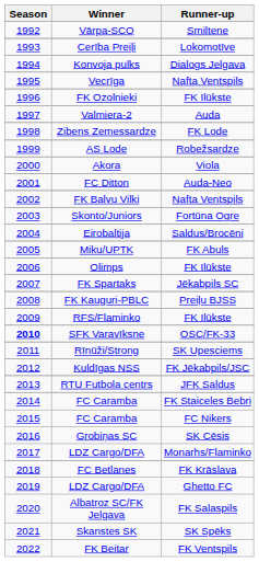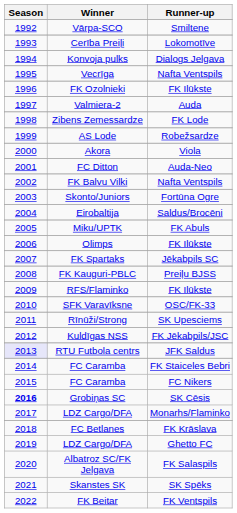SFK Varavīksne | Season: bold -> normal
RTU Futbola centrs | Season: no background -> lavender background
Grobiņas SC | Season: normal -> bold
